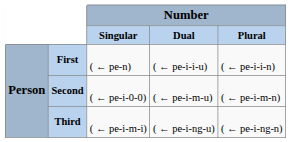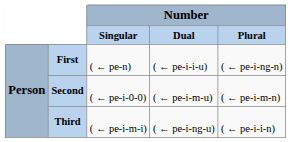First | Number / Plural: ( ← pe-i-i-n) -> ( ← pe-i-ng-n)
Third | Number / Plural: ( ← pe-i-ng-n) -> ( ← pe-i-i-n)
